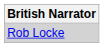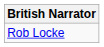row 2 | column 1: lightgrey background -> no background
